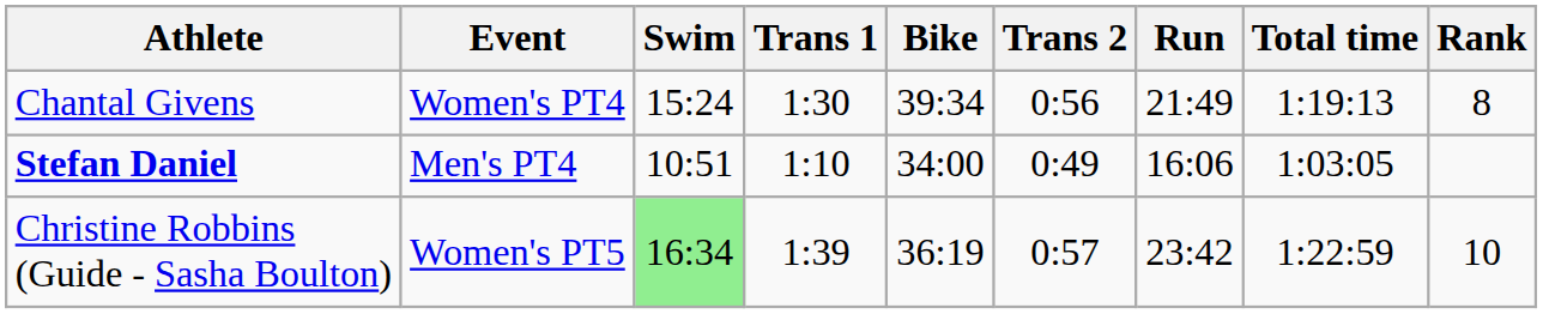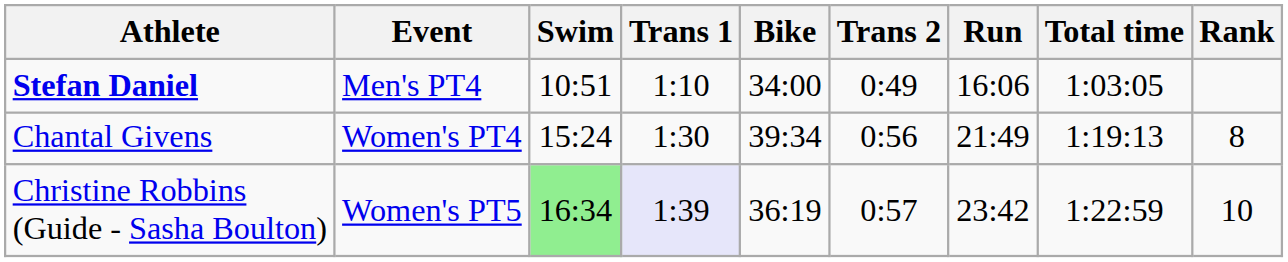rows swapped: Stefan Daniel <-> Chantal Givens
Christine Robbins (Guide - Sasha Boulton) | Trans 1: no background -> lavender background
